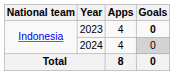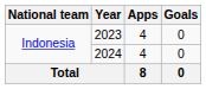2023 | Goals: bold -> normal
2024 | Goals: lightgrey background -> no background
